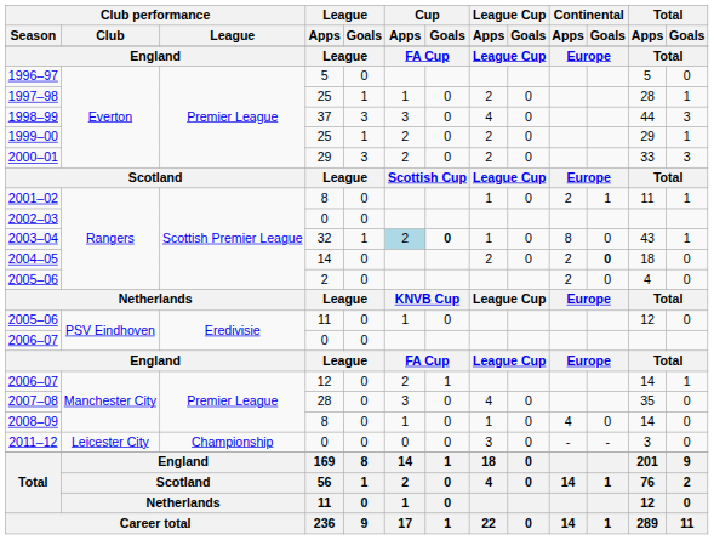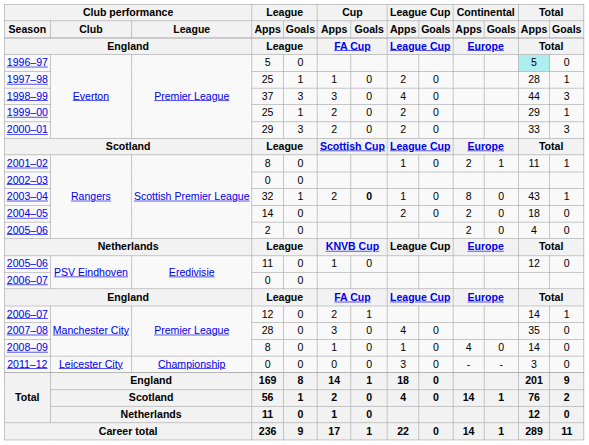1996–97 | Total / Apps: no background -> paleturquoise background
2003–04 | Cup / Apps: lightblue background -> no background
2004–05 | Continental / Goals: bold -> normal
